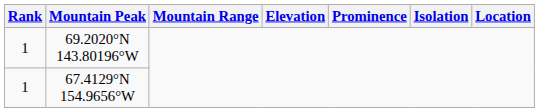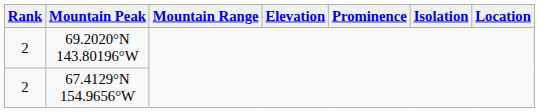69.2020°N 143.80196°W | Rank: 1 -> 2
67.4129°N 154.9656°W | Rank: 1 -> 2
